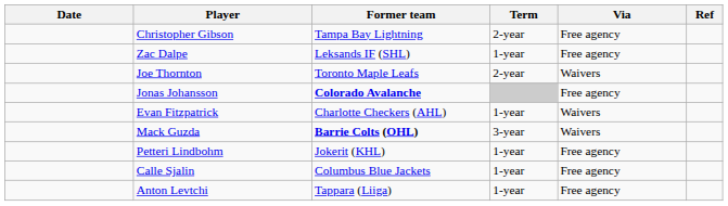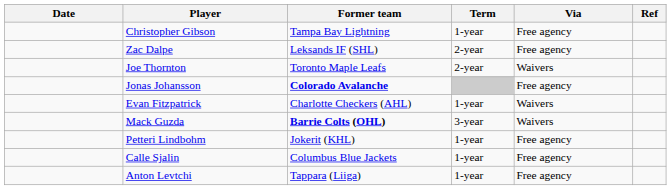Christopher Gibson | Term: 2-year -> 1-year
Zac Dalpe | Term: 1-year -> 2-year
